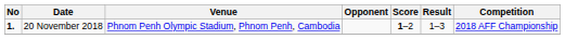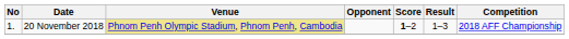20 November 2018 | No: bold -> normal
20 November 2018 | Venue: no background -> khaki background
